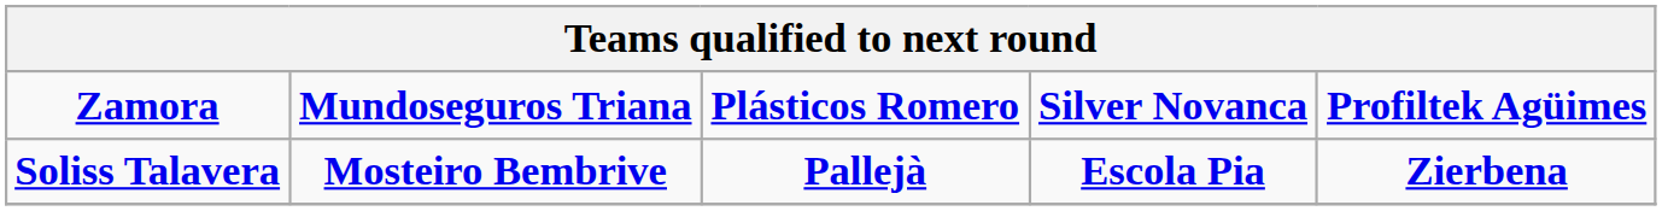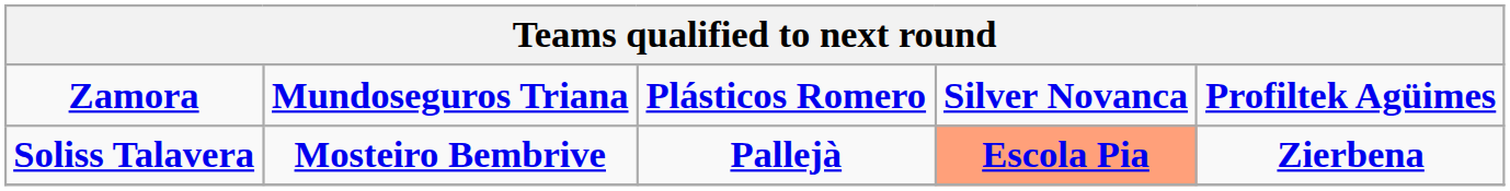Soliss Talavera | Silver Novanca: no background -> lightsalmon background
